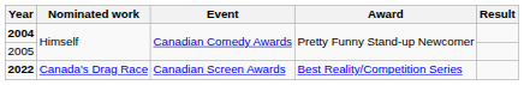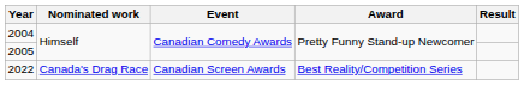2004 | Year: bold -> normal
2022 | Year: bold -> normal
